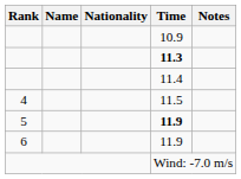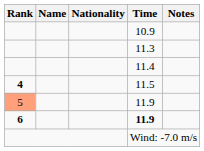11.3 | Time: bold -> normal
11.5 | Rank: normal -> bold
5 / 11.9 | Rank: no background -> lightsalmon background
5 / 11.9 | Time: bold -> normal
6 / 11.9 | Rank: normal -> bold
6 / 11.9 | Time: normal -> bold
